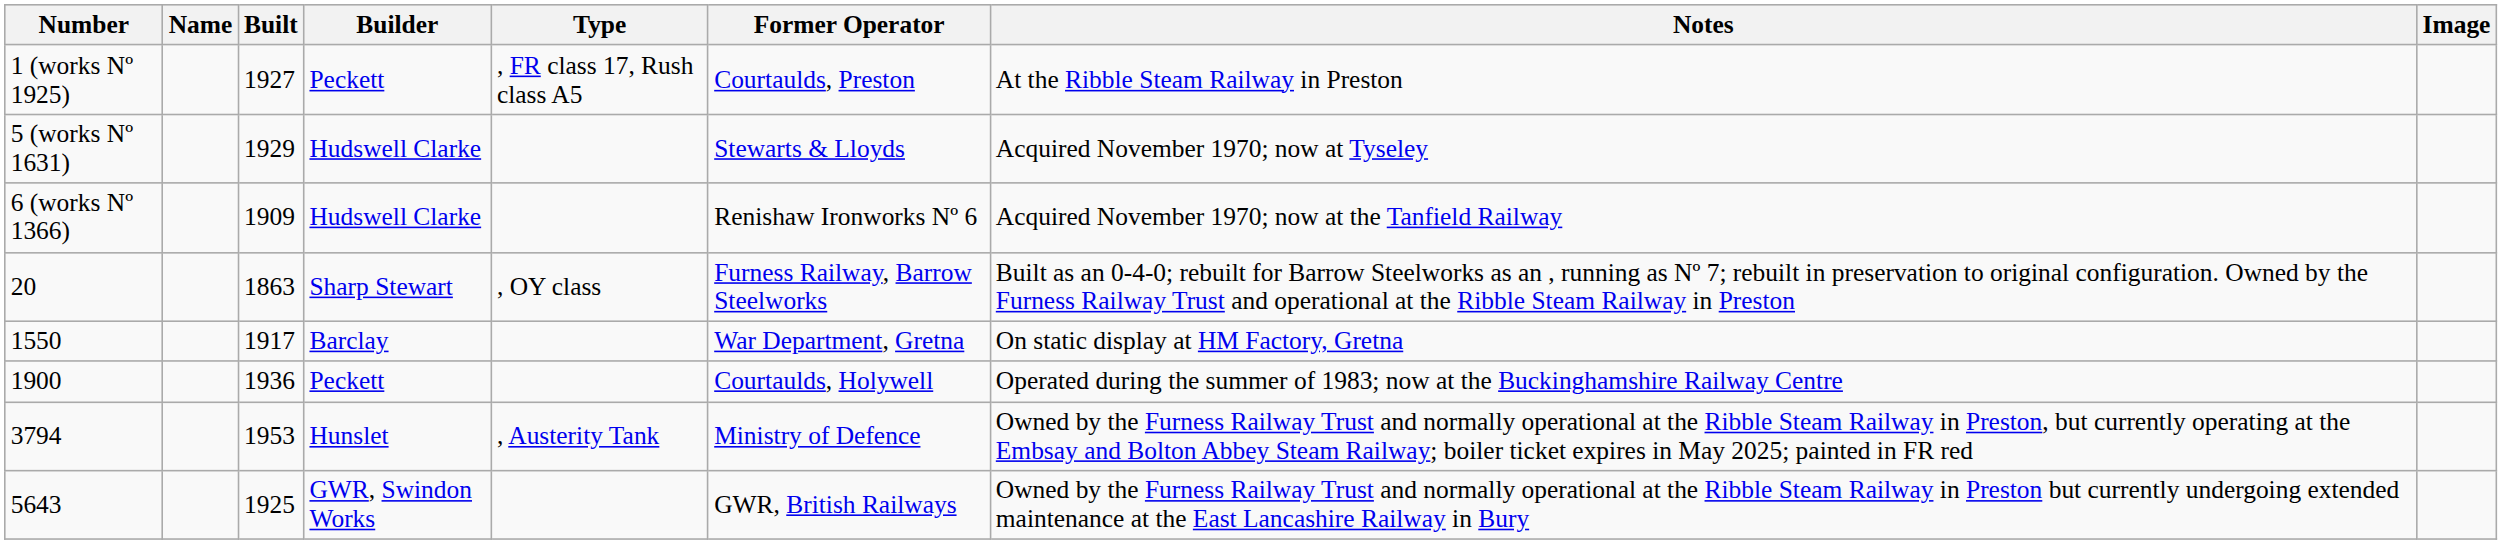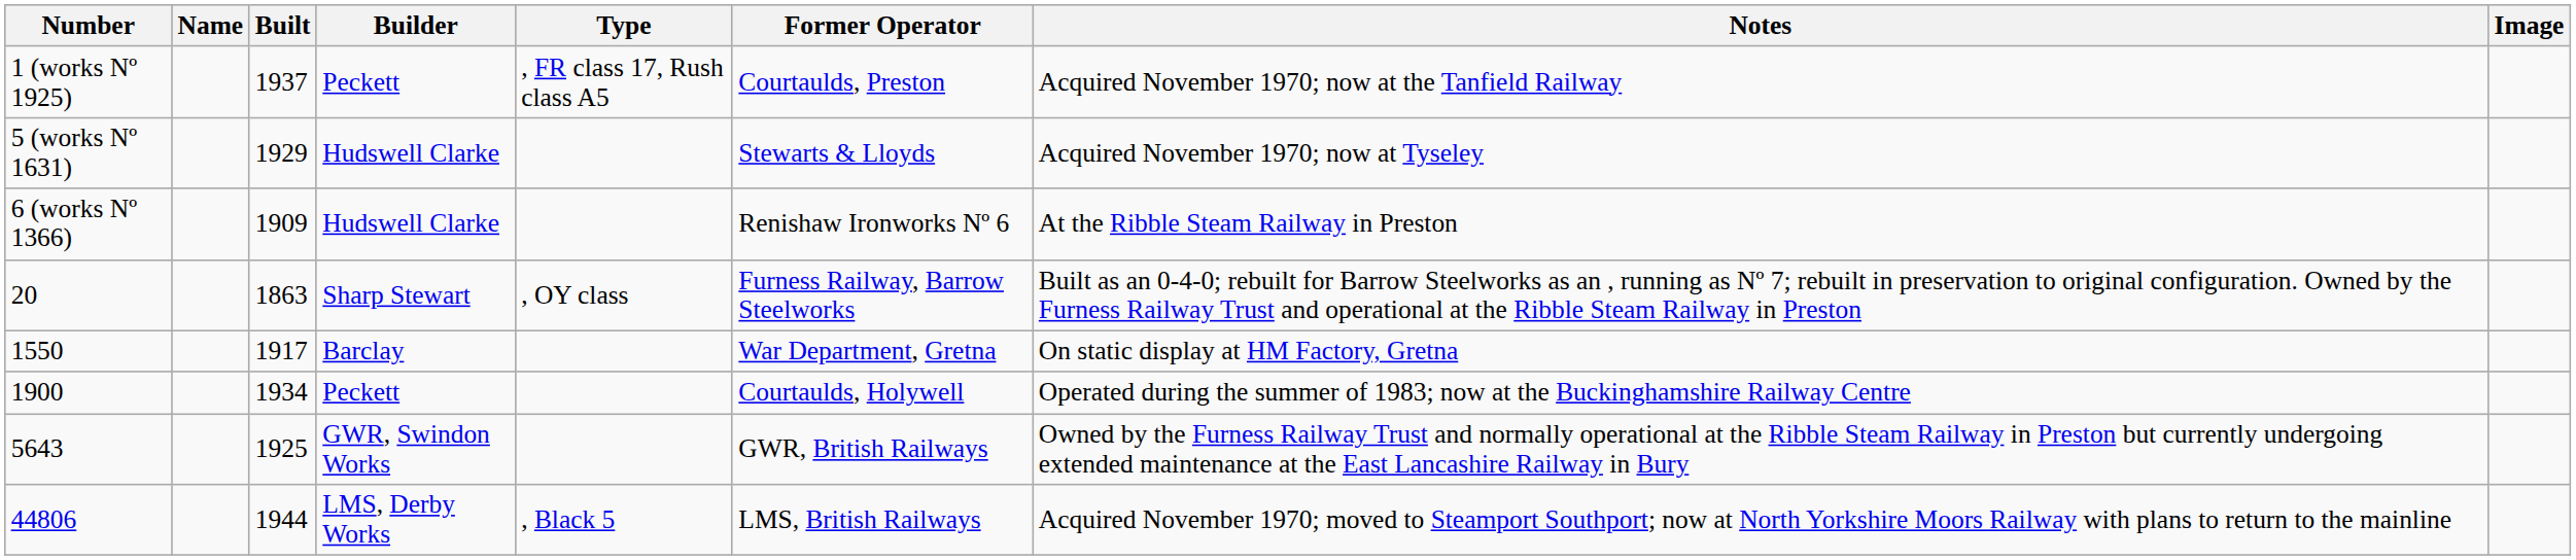1 (works Nº 1925) | Built: 1927 -> 1937
1 (works Nº 1925) | Notes: At the Ribble Steam Railway in Preston -> Acquired November 1970; now at the Tanfield Railway
6 (works Nº 1366) | Notes: Acquired November 1970; now at the Tanfield Railway -> At the Ribble Steam Railway in Preston
1900 | Built: 1936 -> 1934
- row: 3794 | 1953 | Hunslet | , Austerity Tank | Ministry of Defence | Owned by the Furness Railway Trust and normally operational at the Ribble Steam Railway in Preston, but currently operating at the Embsay and Bolton Abbey Steam Railway; boiler ticket expires in May 2025; painted in FR red
+ row: 44806 | 1944 | LMS, Derby Works | , Black 5 | LMS, British Railways | Acquired November 1970; moved to Steamport Southport; now at North Yorkshire Moors Railway with plans to return to the mainline
